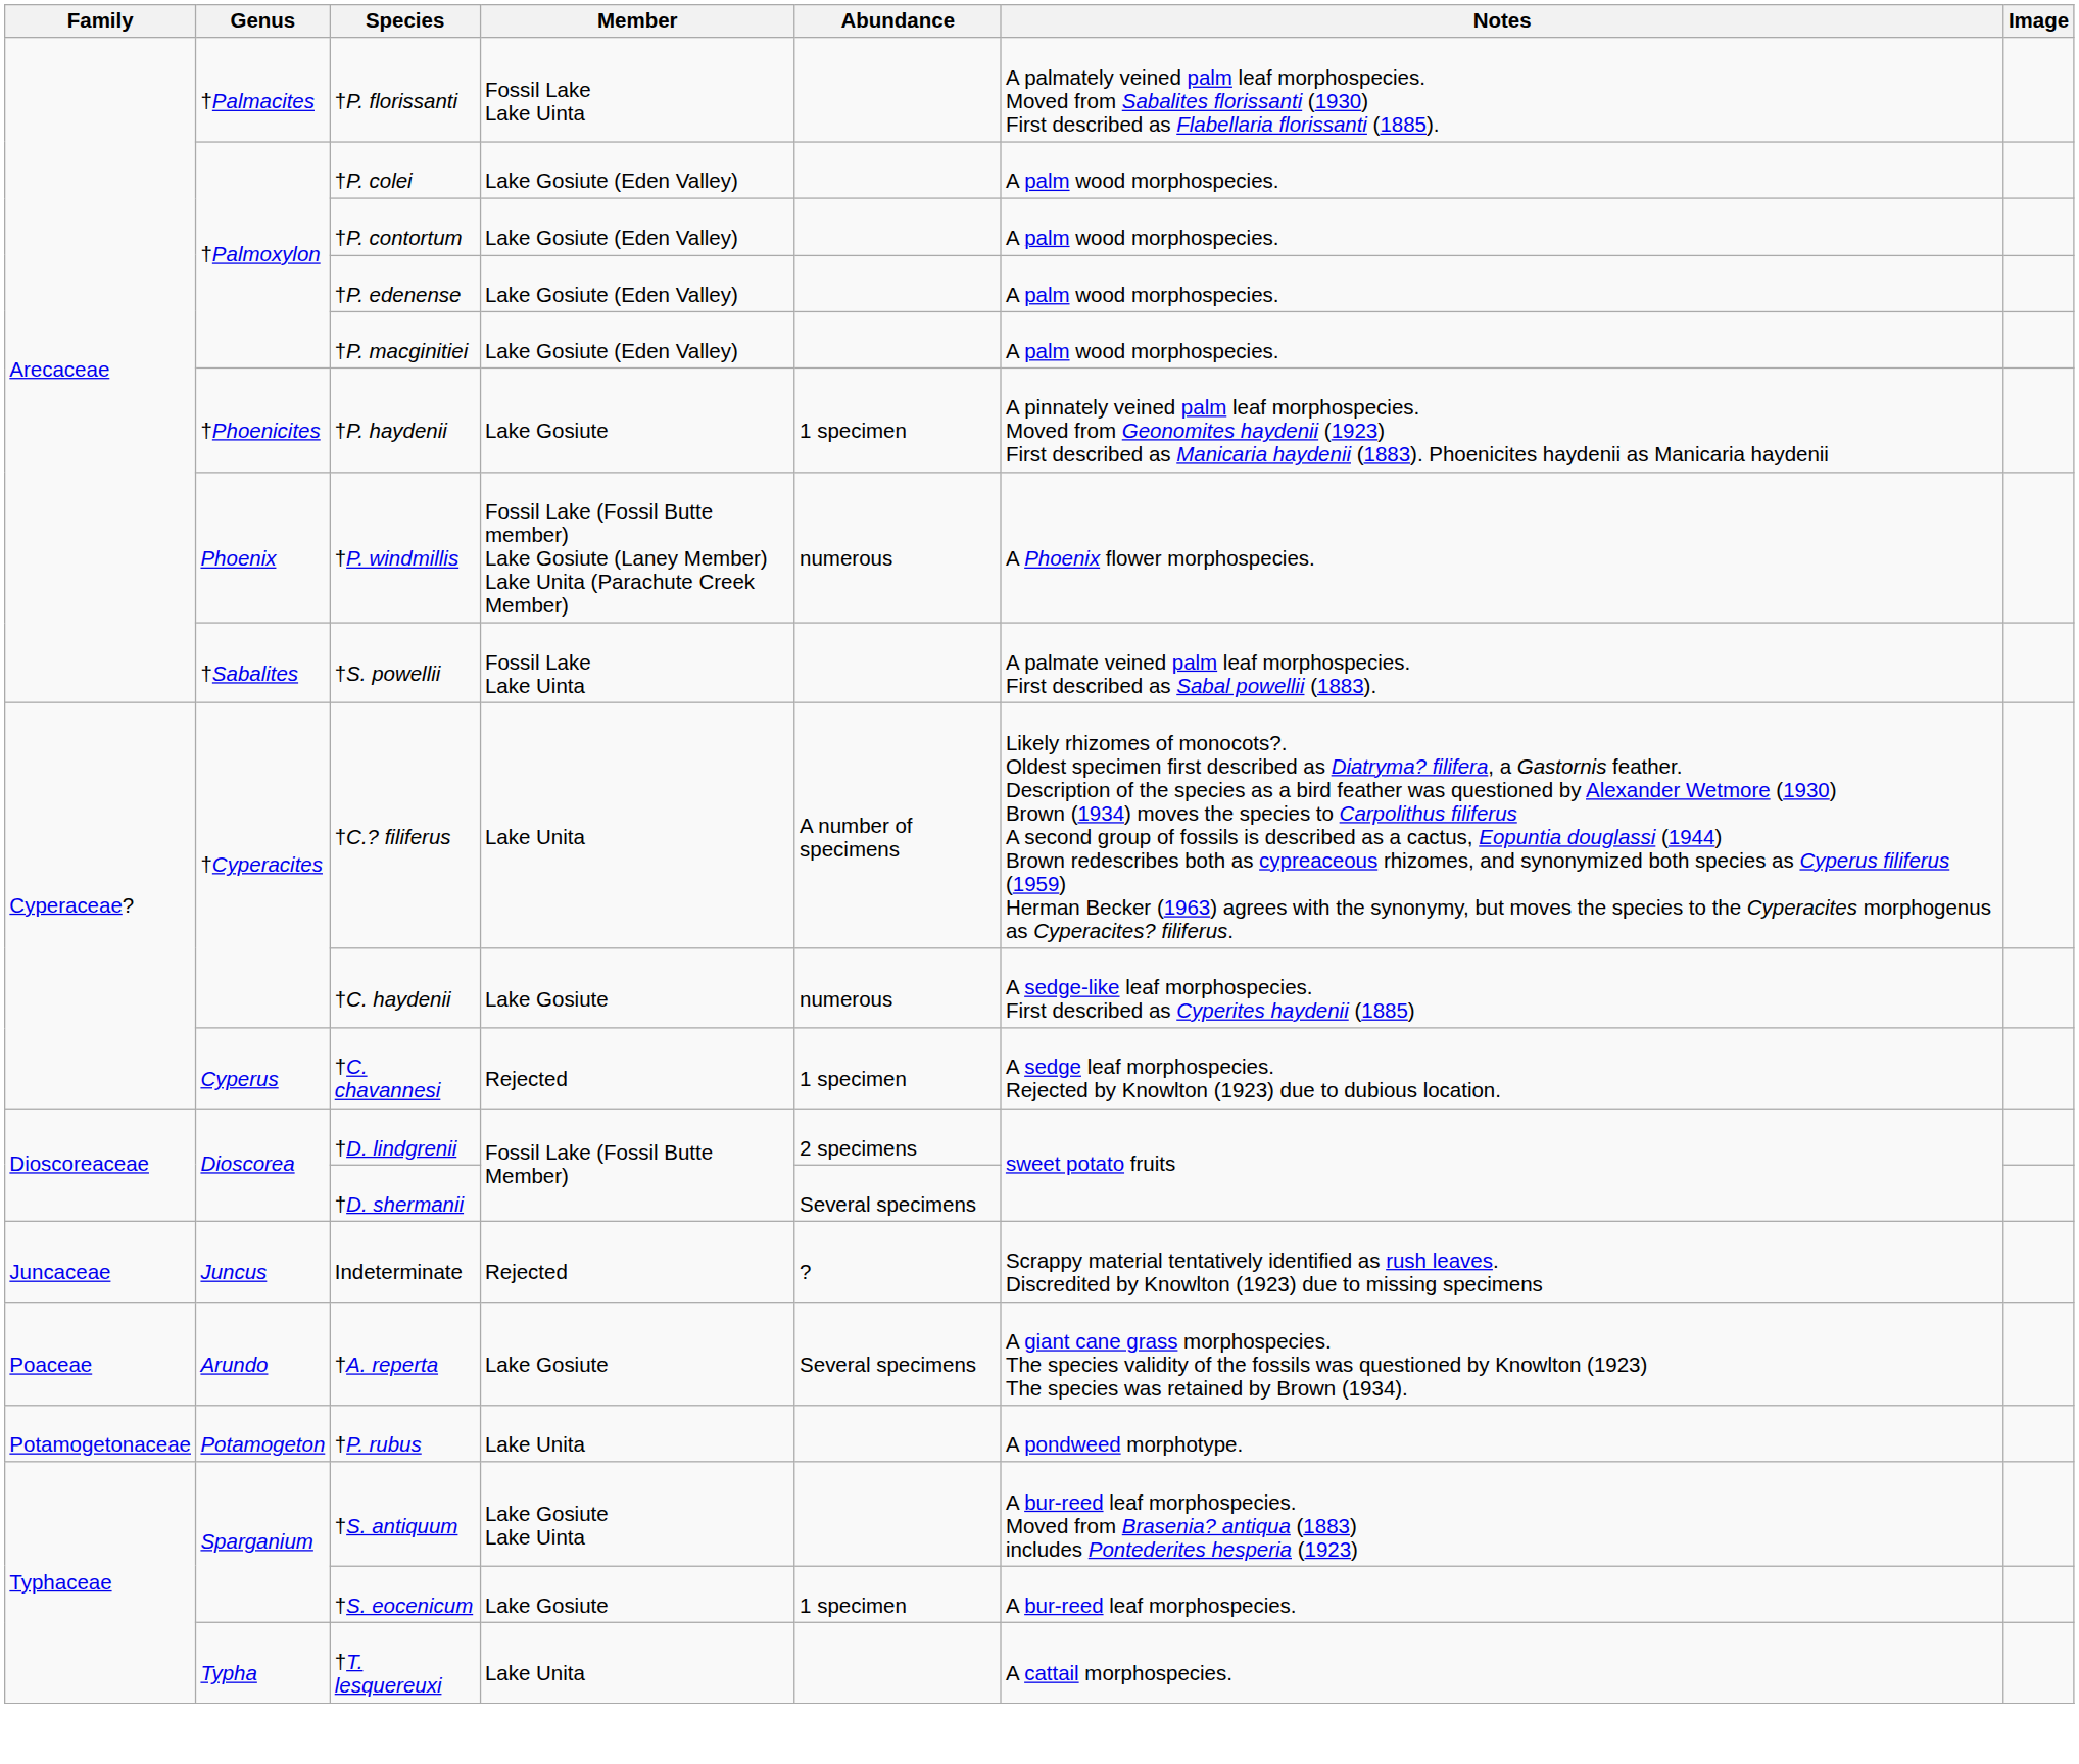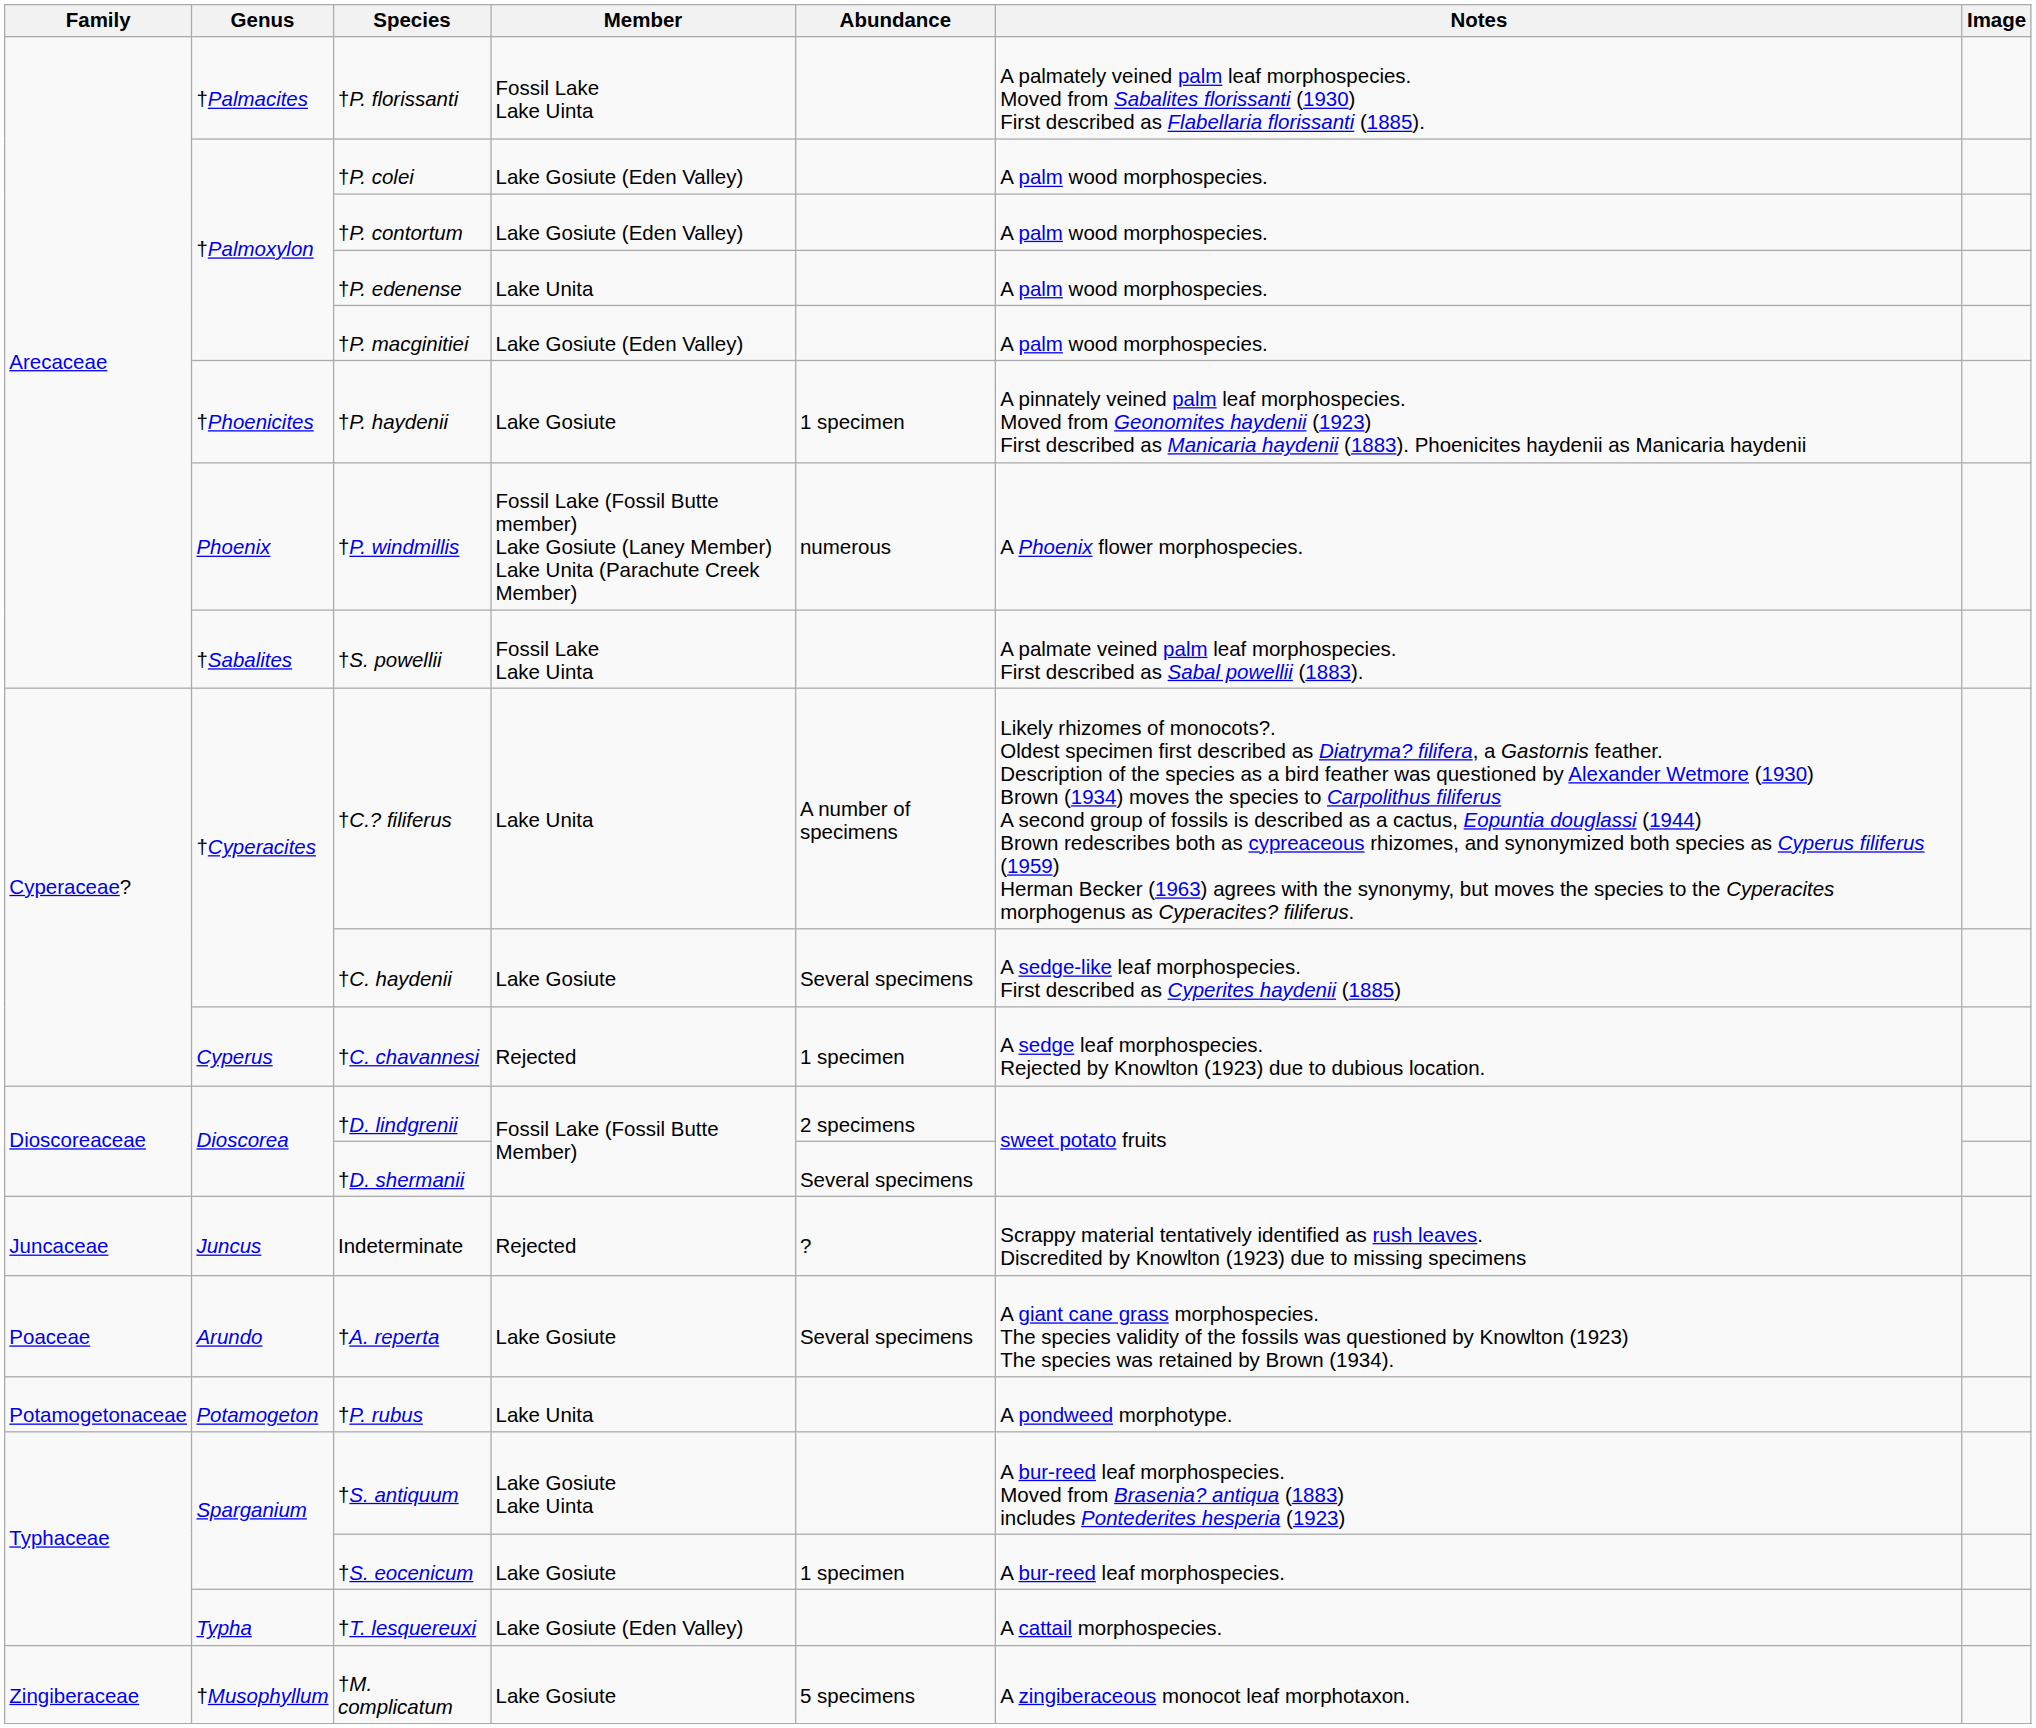†P. edenense | Member: Lake Gosiute (Eden Valley) -> Lake Unita
†C. haydenii | Abundance: numerous -> Several specimens
†T. lesquereuxi | Member: Lake Unita -> Lake Gosiute (Eden Valley)
+ row: Zingiberaceae | †Musophyllum | †M. complicatum | Lake Gosiute | 5 specimens | A zingiberaceous monocot leaf morphotaxon.
